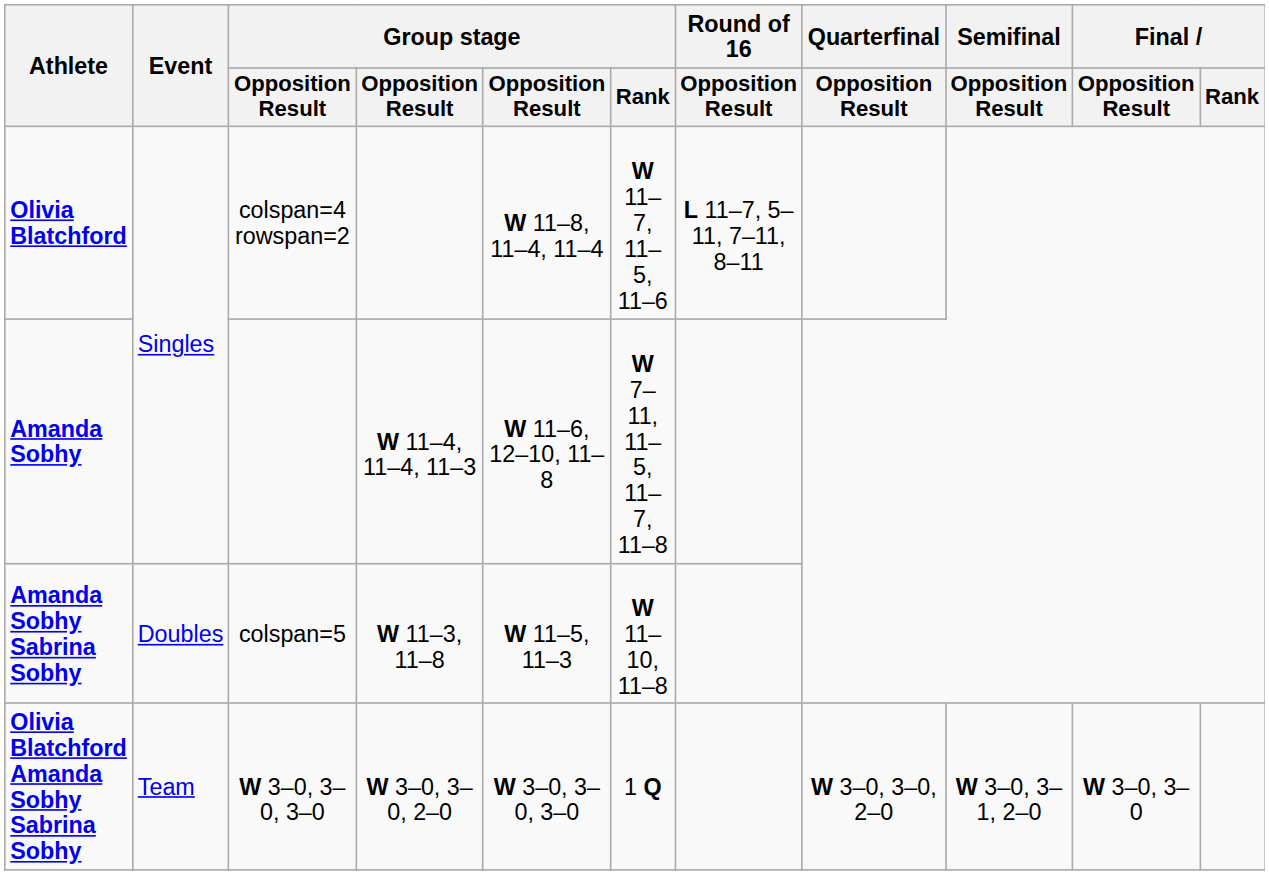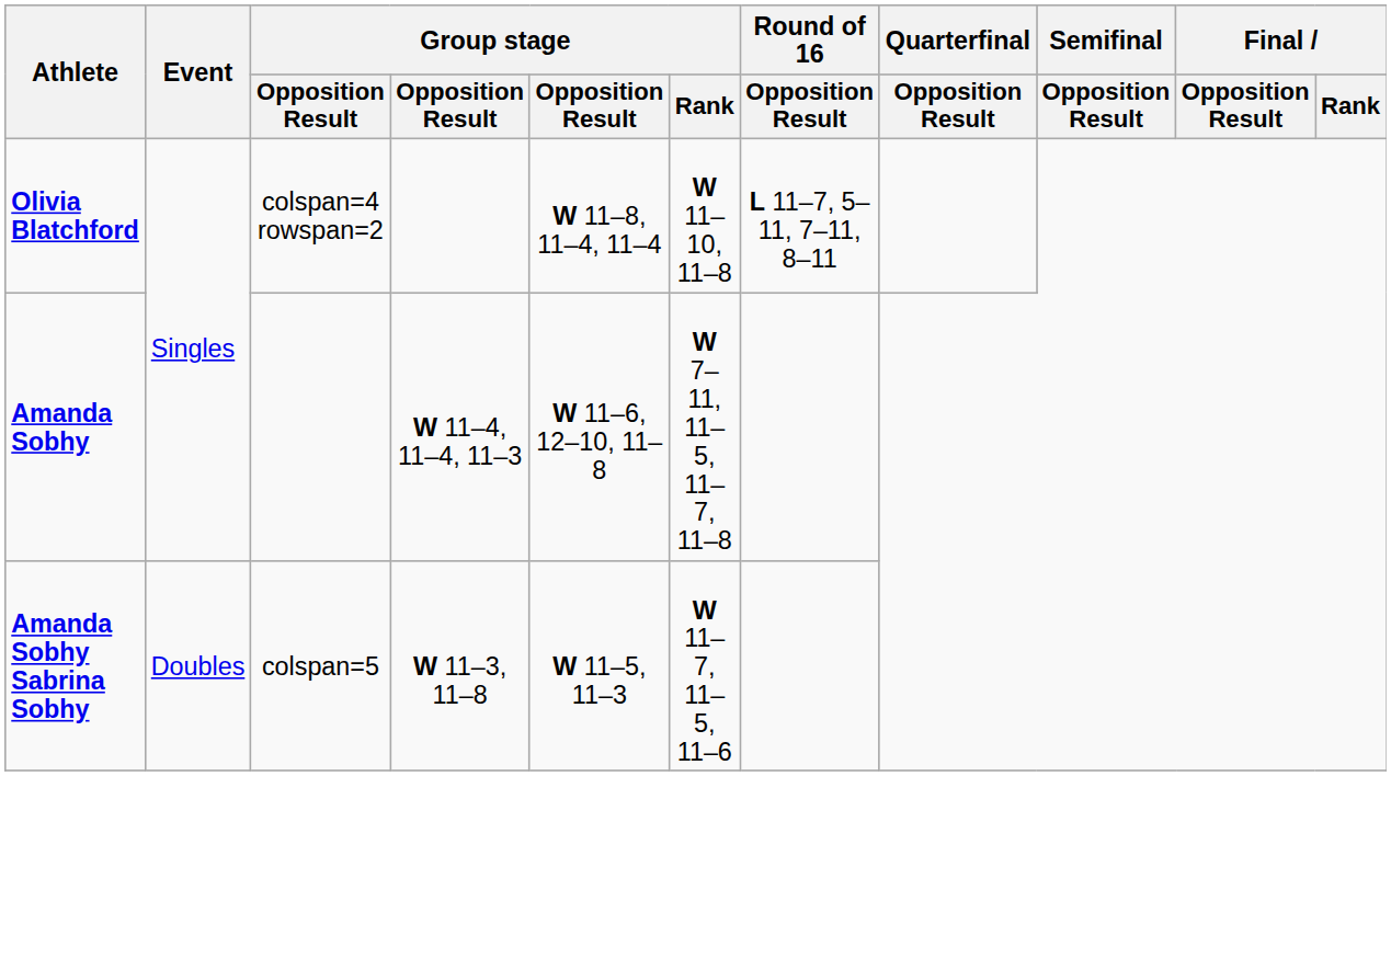Olivia Blatchford | Group stage / Rank: W 11–7, 11–5, 11–6 -> W 11–10, 11–8
Amanda Sobhy Sabrina Sobhy | Group stage / Rank: W 11–10, 11–8 -> W 11–7, 11–5, 11–6
- row: Olivia Blatchford Amanda Sobhy Sabrina Sobhy | Team | W 3–0, 3–0, 3–0 | W 3–0, 3–0, 2–0 | W 3–0, 3–0, 3–0 | 1 Q | W 3–0, 3–0, 2–0 | W 3–0, 3–1, 2–0 | W 3–0, 3–0
